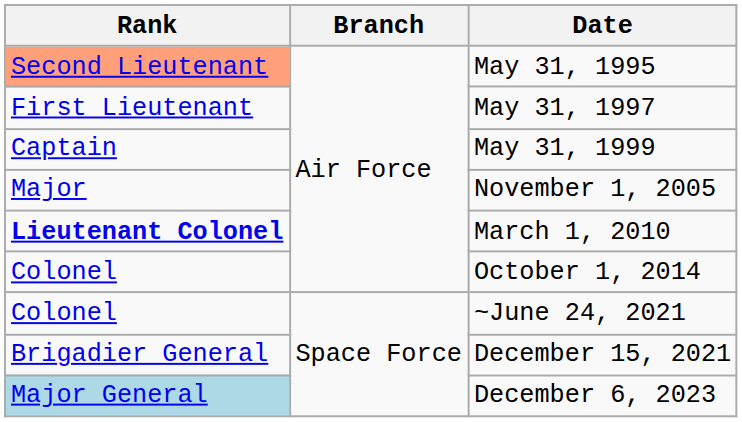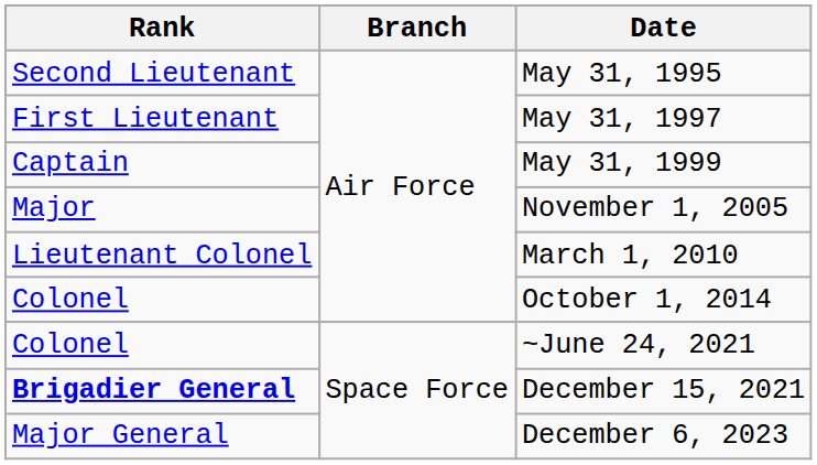May 31, 1995 | Rank: lightsalmon background -> no background
March 1, 2010 | Rank: bold -> normal
December 15, 2021 | Rank: normal -> bold
December 6, 2023 | Rank: lightblue background -> no background
